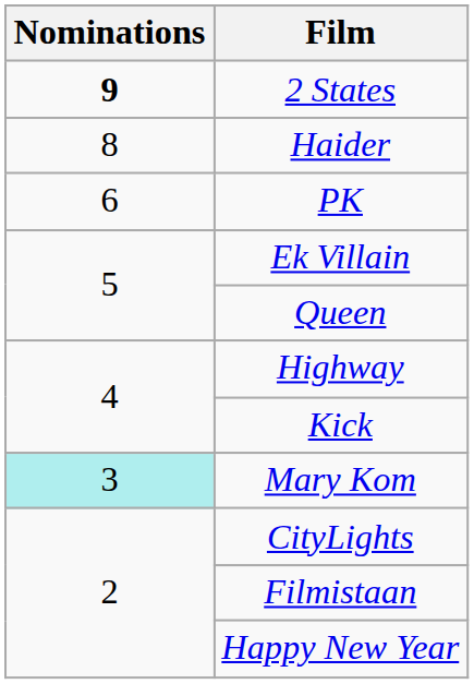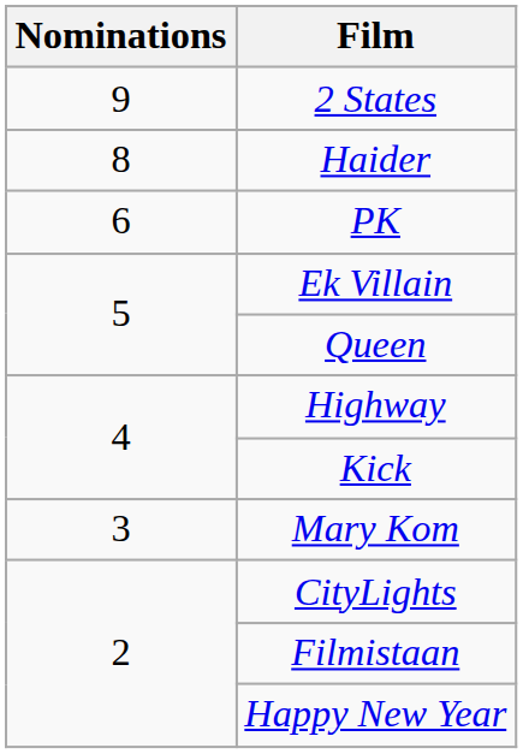2 States | Nominations: bold -> normal
Mary Kom | Nominations: paleturquoise background -> no background
